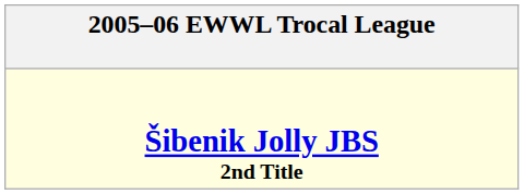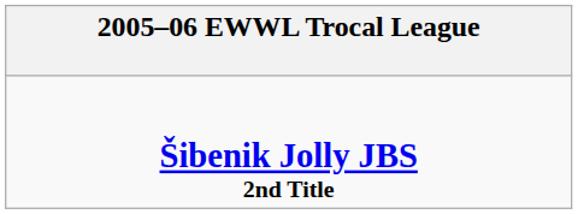row 2 | column 1: lightyellow background -> no background
